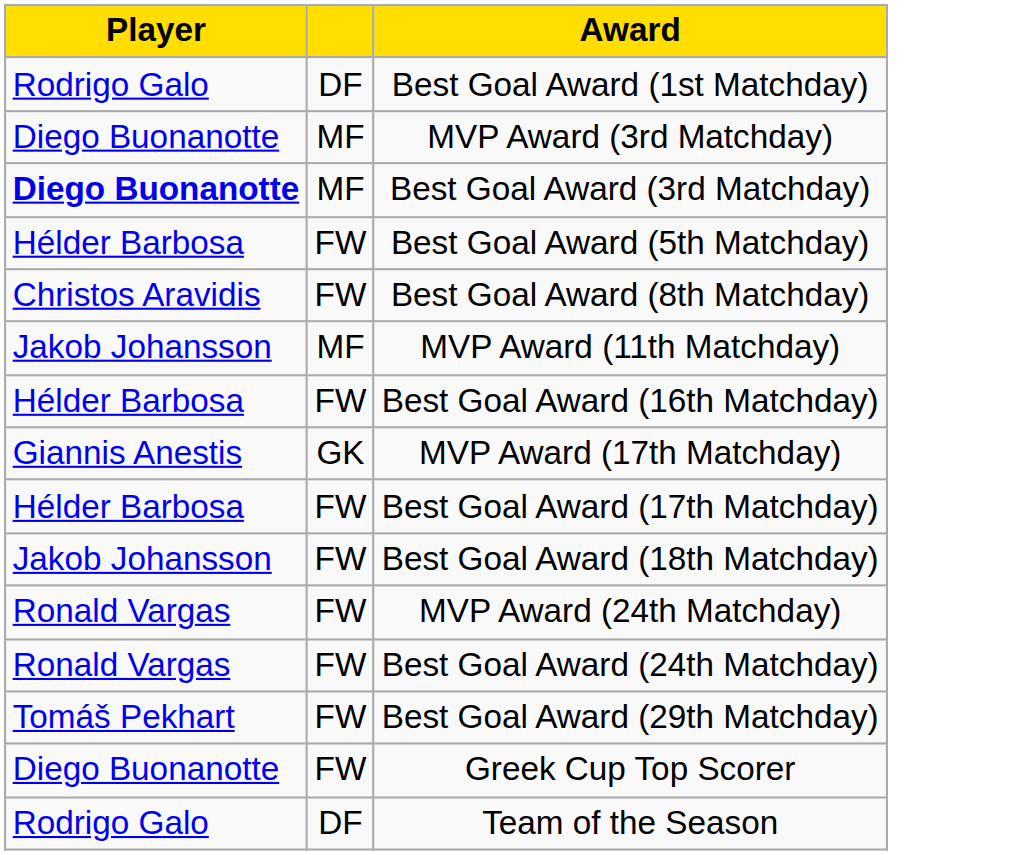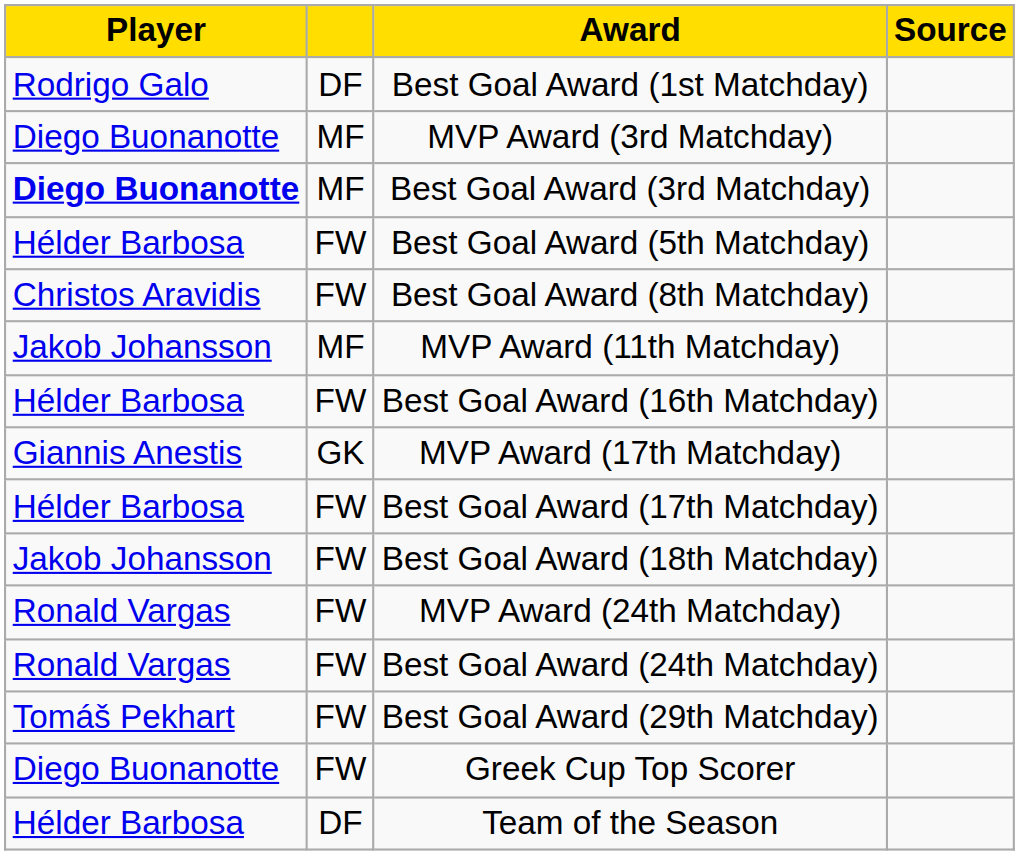+ column: Source
Team of the Season | Player: Rodrigo Galo -> Hélder Barbosa
